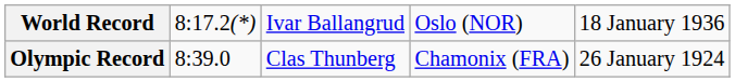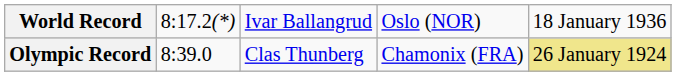Olympic Record | column 5: no background -> khaki background
